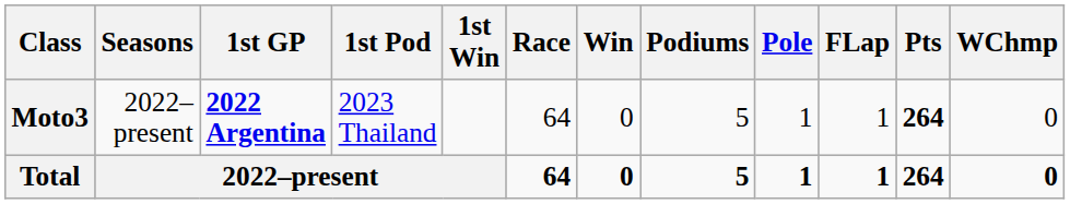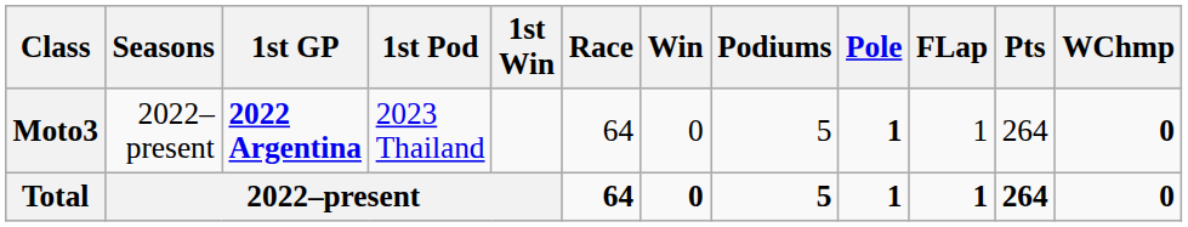Moto3 | Pole: normal -> bold
Moto3 | Pts: bold -> normal
Moto3 | WChmp: normal -> bold
